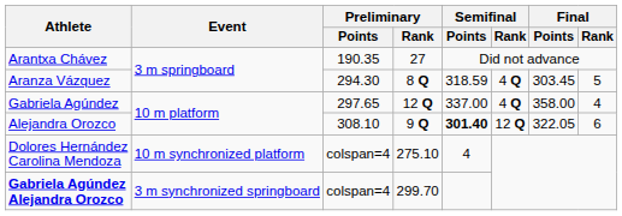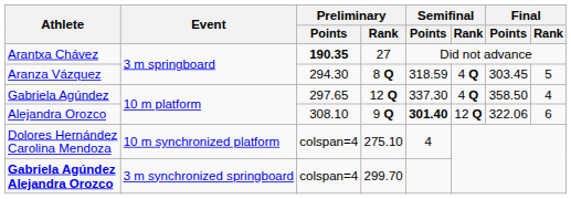Arantxa Chávez | Preliminary / Points: normal -> bold
Gabriela Agúndez | Semifinal / Points: 337.00 -> 337.30
Gabriela Agúndez | Final / Points: 358.00 -> 358.50
Alejandra Orozco | Final / Points: 322.05 -> 322.06
